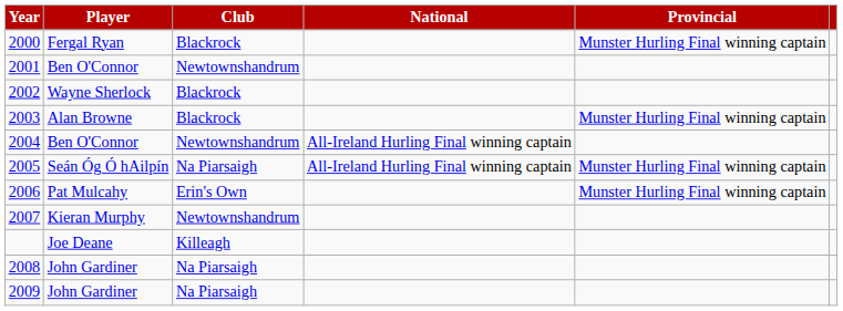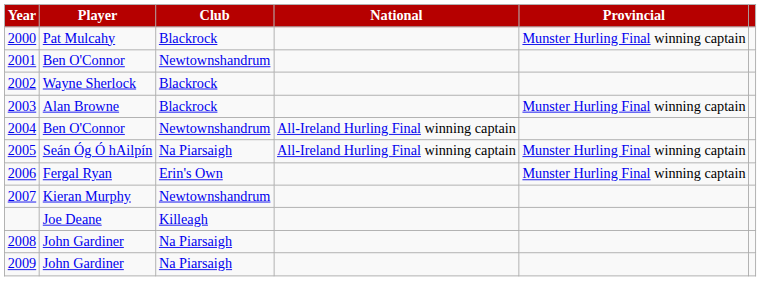2000 | Player: Fergal Ryan -> Pat Mulcahy
2006 | Player: Pat Mulcahy -> Fergal Ryan
